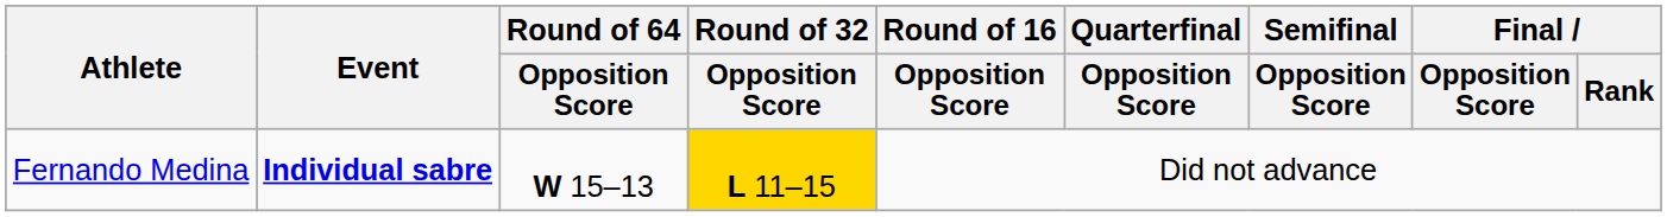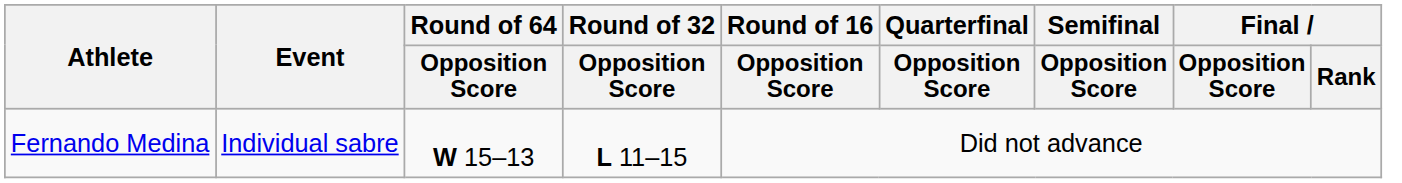Fernando Medina | Event: bold -> normal
Fernando Medina | Round of 32 / Opposition Score: gold background -> no background
